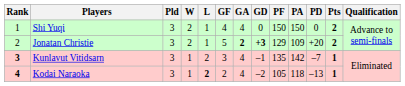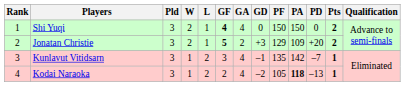Shi Yuqi | GF: normal -> bold
Jonatan Christie | GF: normal -> bold
Jonatan Christie | GA: bold -> normal
Jonatan Christie | GD: bold -> normal
Kunlavut Vitidsarn | Rank: bold -> normal
Kodai Naraoka | Rank: bold -> normal
Kodai Naraoka | L: bold -> normal
Kodai Naraoka | PA: normal -> bold
